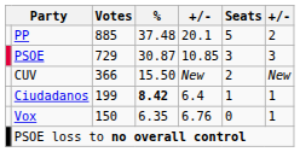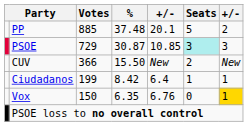PSOE | Seats: no background -> paleturquoise background
Ciudadanos | %: bold -> normal
Vox | column 7: no background -> gold background
